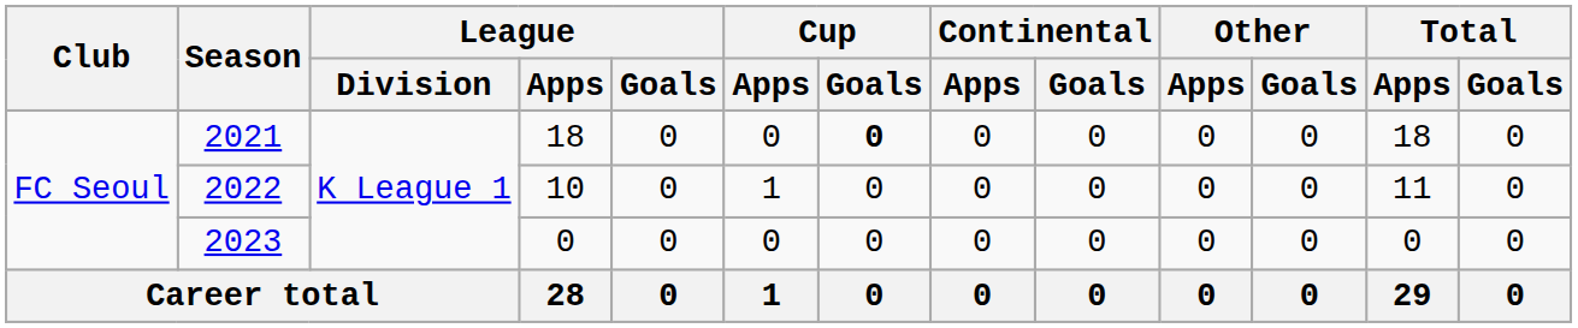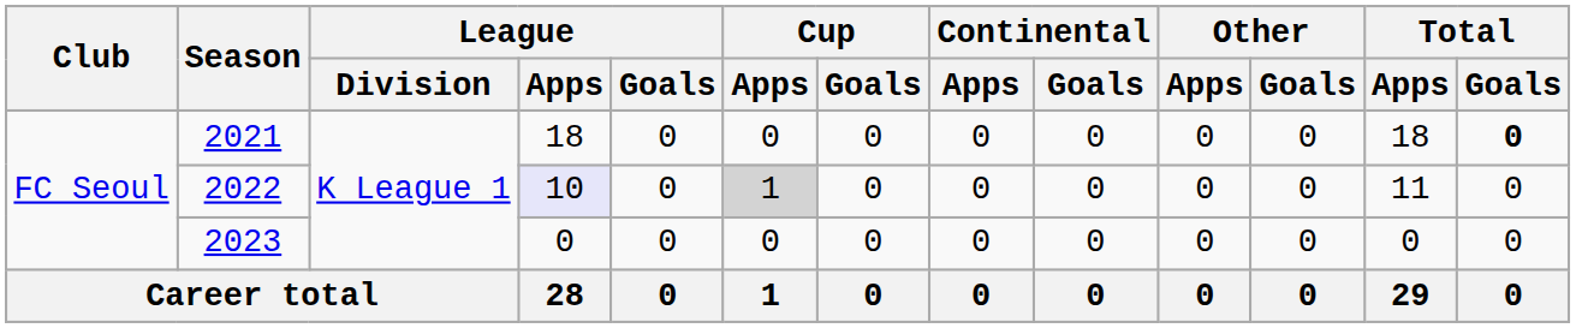2021 | Cup / Goals: bold -> normal
2021 | Total / Goals: normal -> bold
2022 | League / Apps: no background -> lavender background
2022 | Cup / Apps: no background -> lightgrey background
